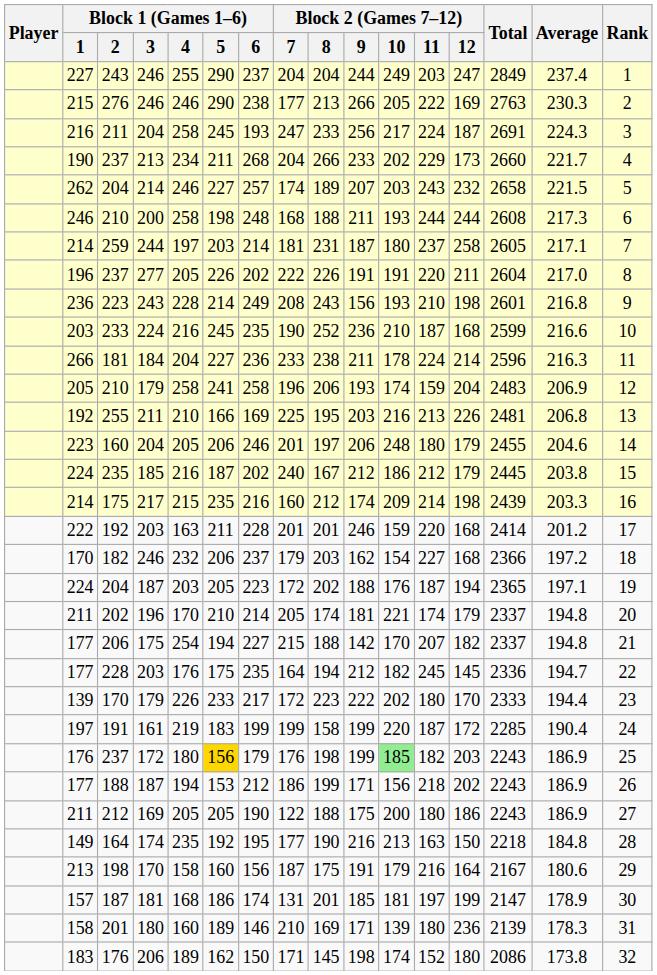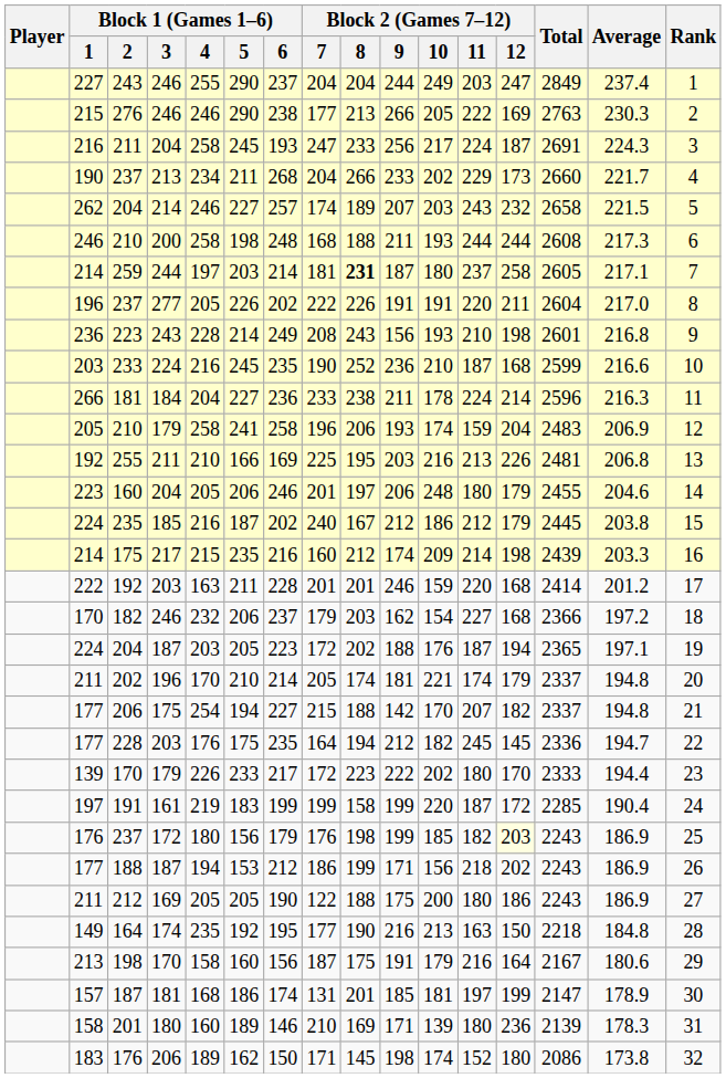259 | Block 2 (Games 7–12) / 8: normal -> bold
176 / 237 | Block 1 (Games 1–6) / 5: gold background -> no background
176 / 237 | Block 2 (Games 7–12) / 10: lightgreen background -> no background
176 / 237 | Block 2 (Games 7–12) / 12: no background -> lightyellow background
